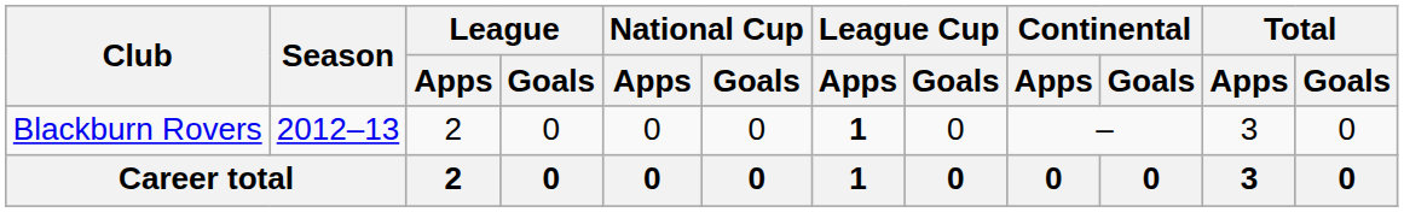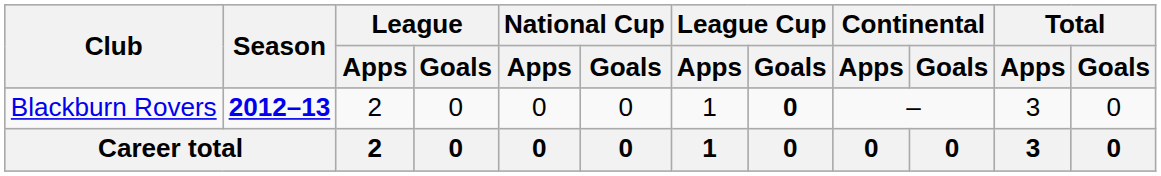Blackburn Rovers | Season: normal -> bold
Blackburn Rovers | League Cup / Apps: bold -> normal
Blackburn Rovers | League Cup / Goals: normal -> bold
